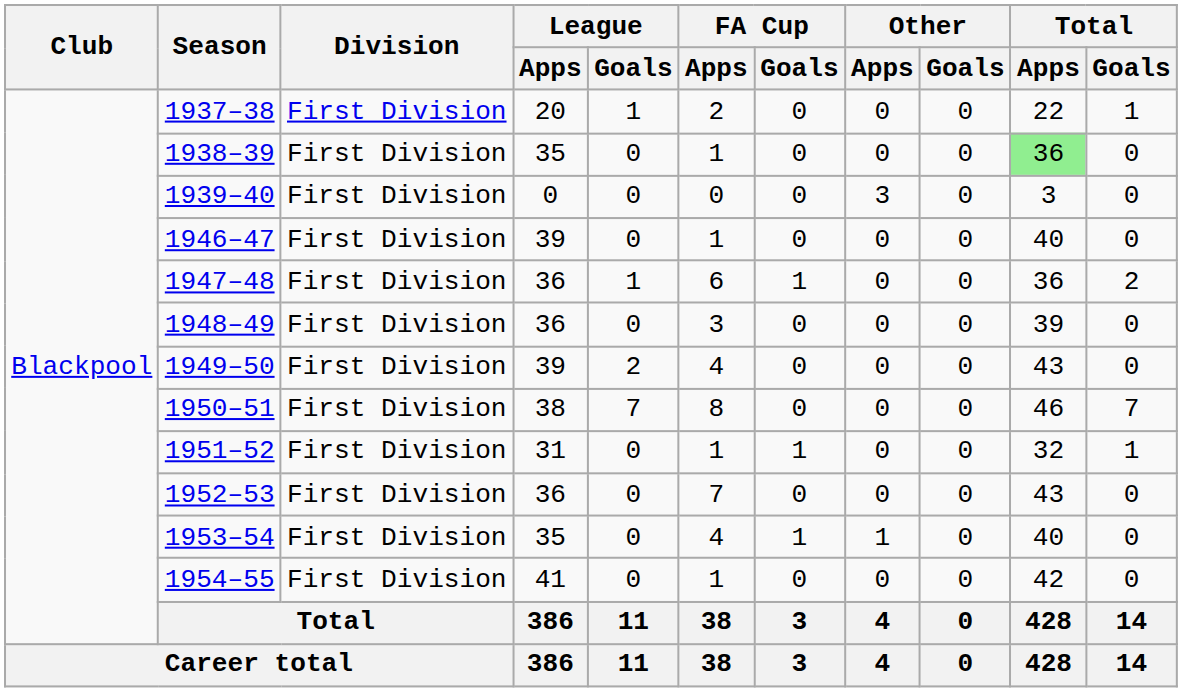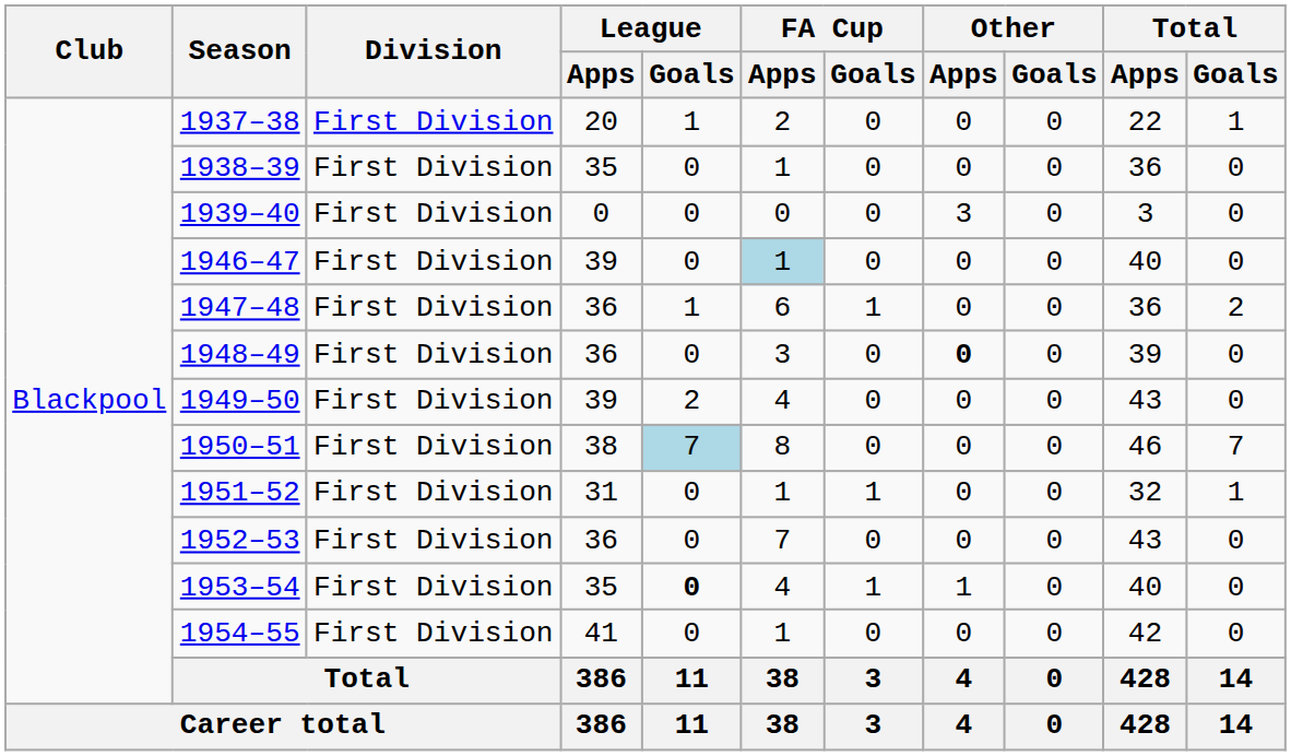1938–39 | Total / Apps: lightgreen background -> no background
1946–47 | FA Cup / Apps: no background -> lightblue background
1948–49 | Other / Apps: normal -> bold
1950–51 | League / Goals: no background -> lightblue background
1953–54 | League / Goals: normal -> bold
